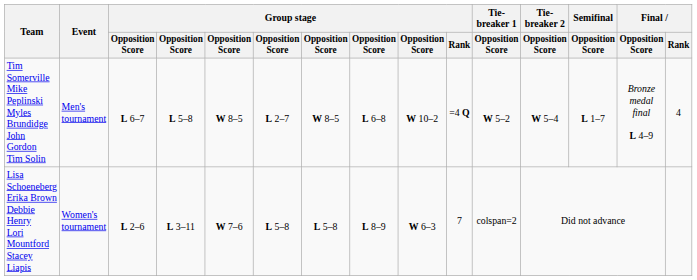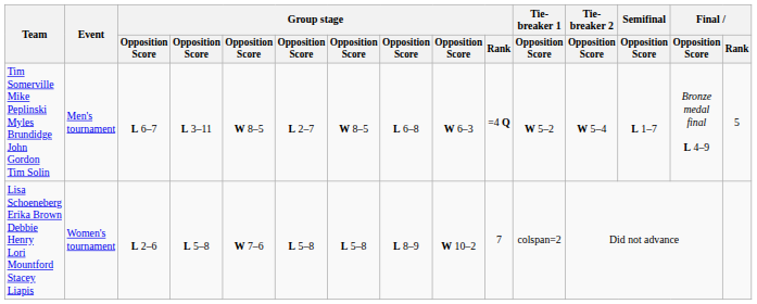row 3 | column 4: L 5–8 -> L 3–11
row 3 | column 9: W 10–2 -> W 6–3
row 3 | Final / Rank: 4 -> 5
row 4 | column 4: L 3–11 -> L 5–8
row 4 | column 9: W 6–3 -> W 10–2
